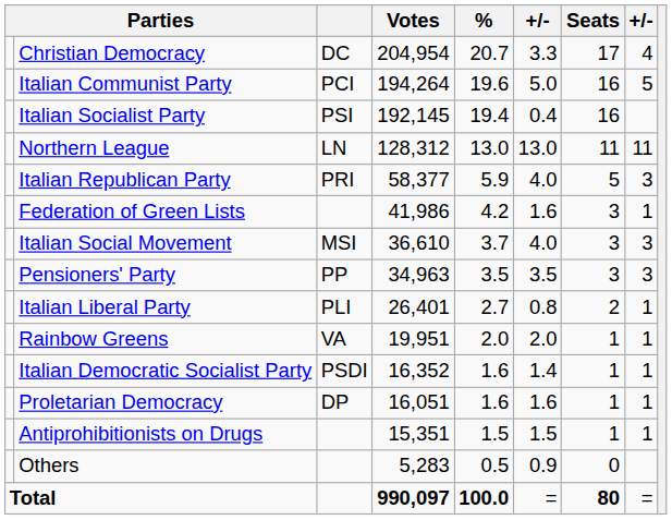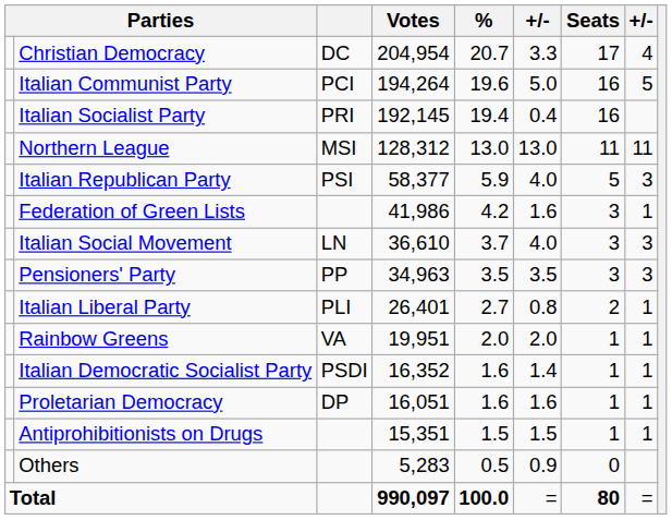Italian Socialist Party | column 3: PSI -> PRI
Northern League | column 3: LN -> MSI
Italian Republican Party | column 3: PRI -> PSI
Italian Social Movement | column 3: MSI -> LN
